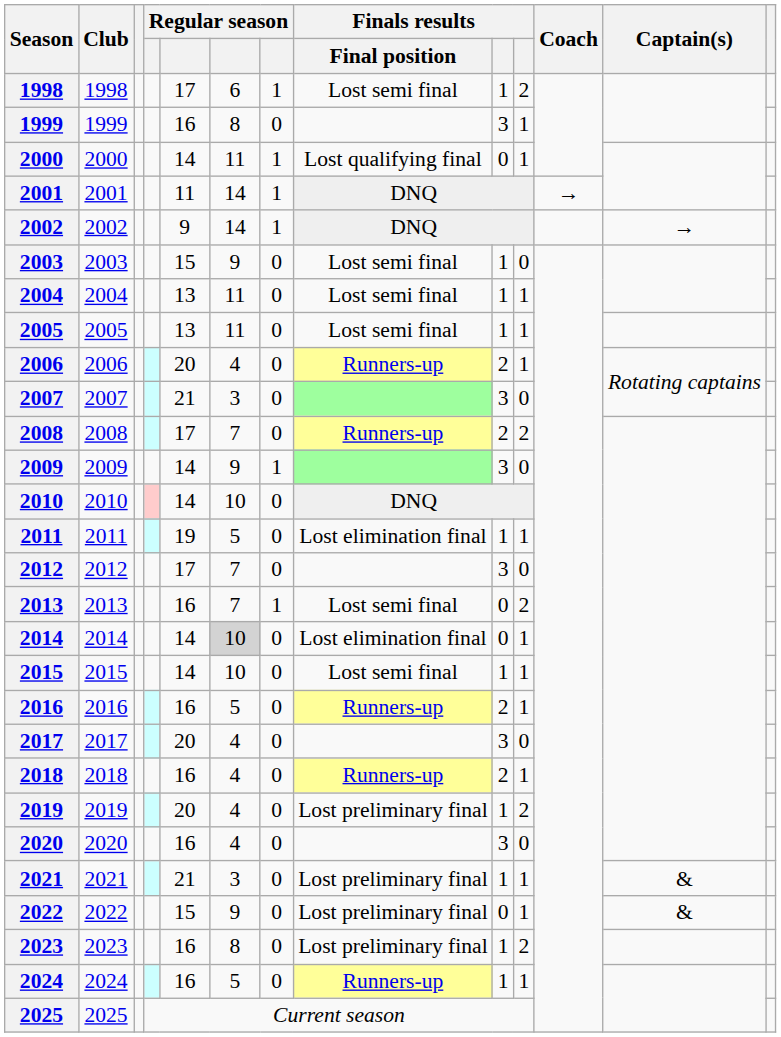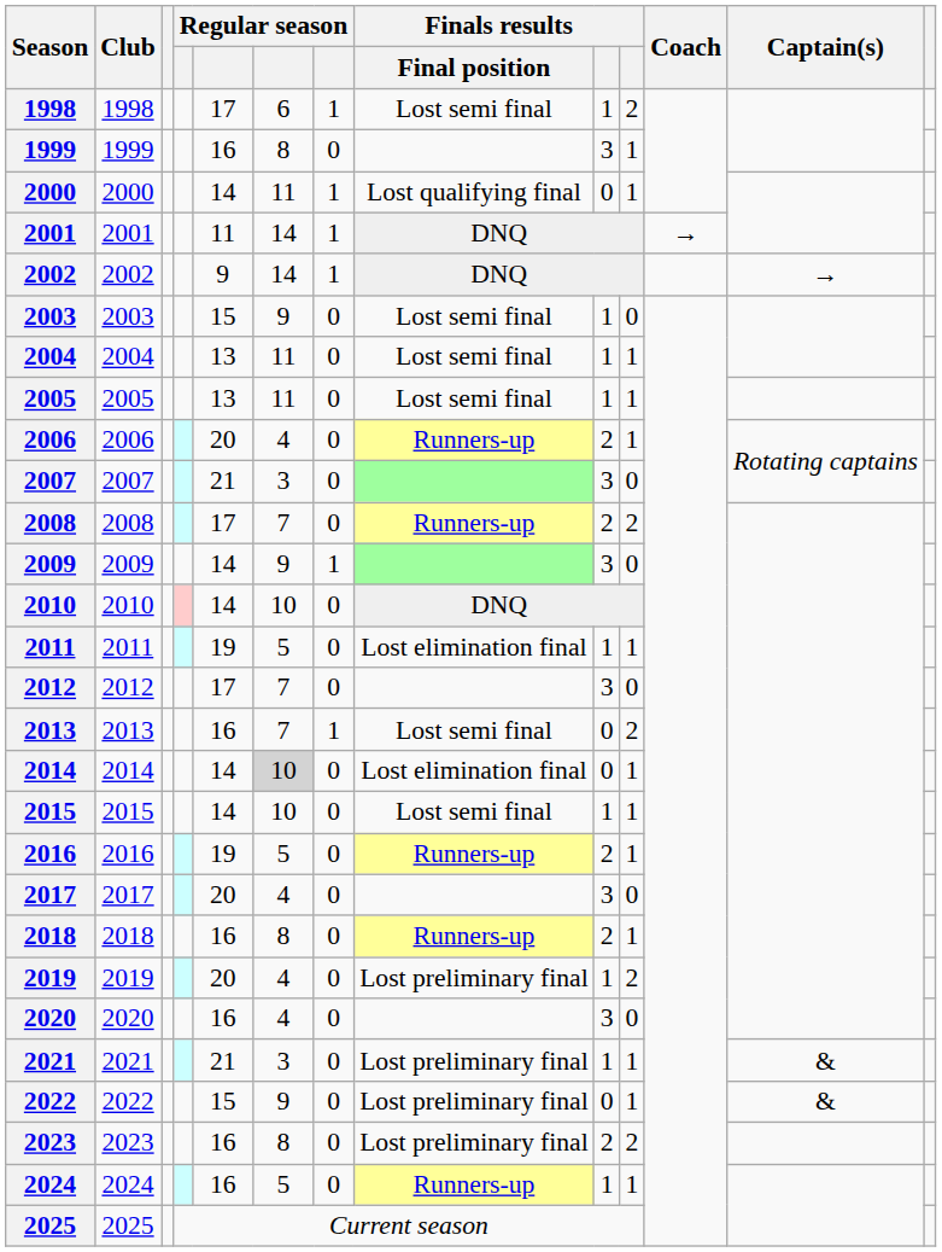row 21 | column 5: 16 -> 19
row 23 | column 6: 4 -> 8
row 28 | column 9: 1 -> 2
